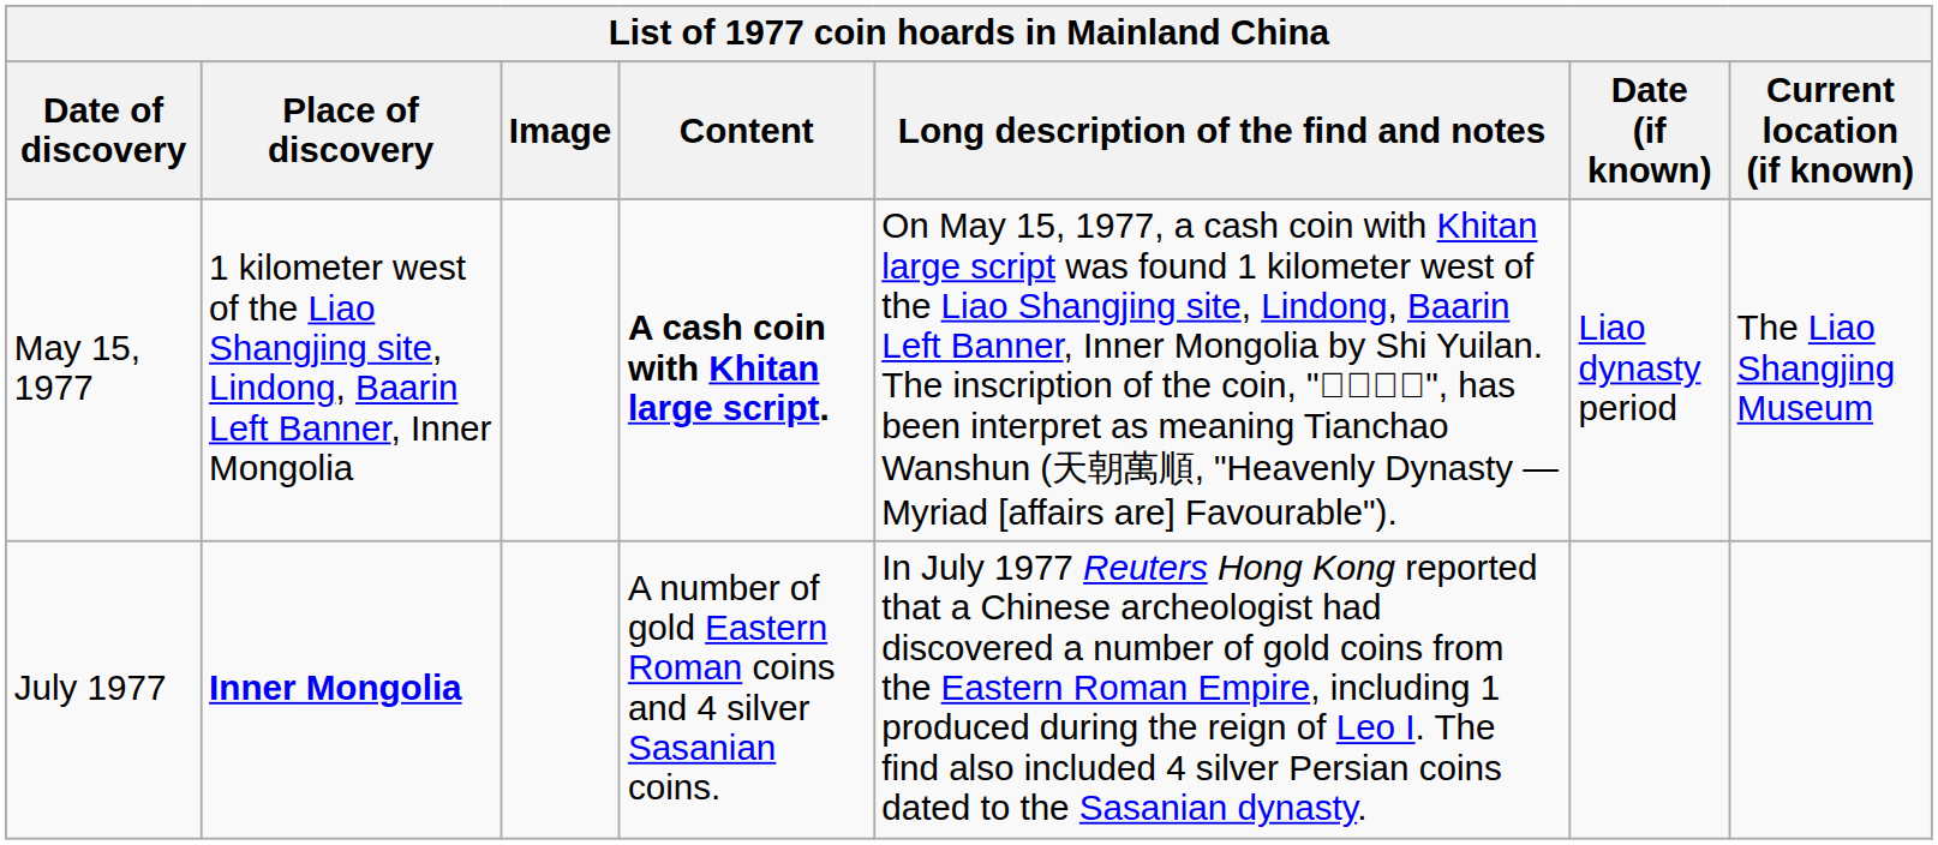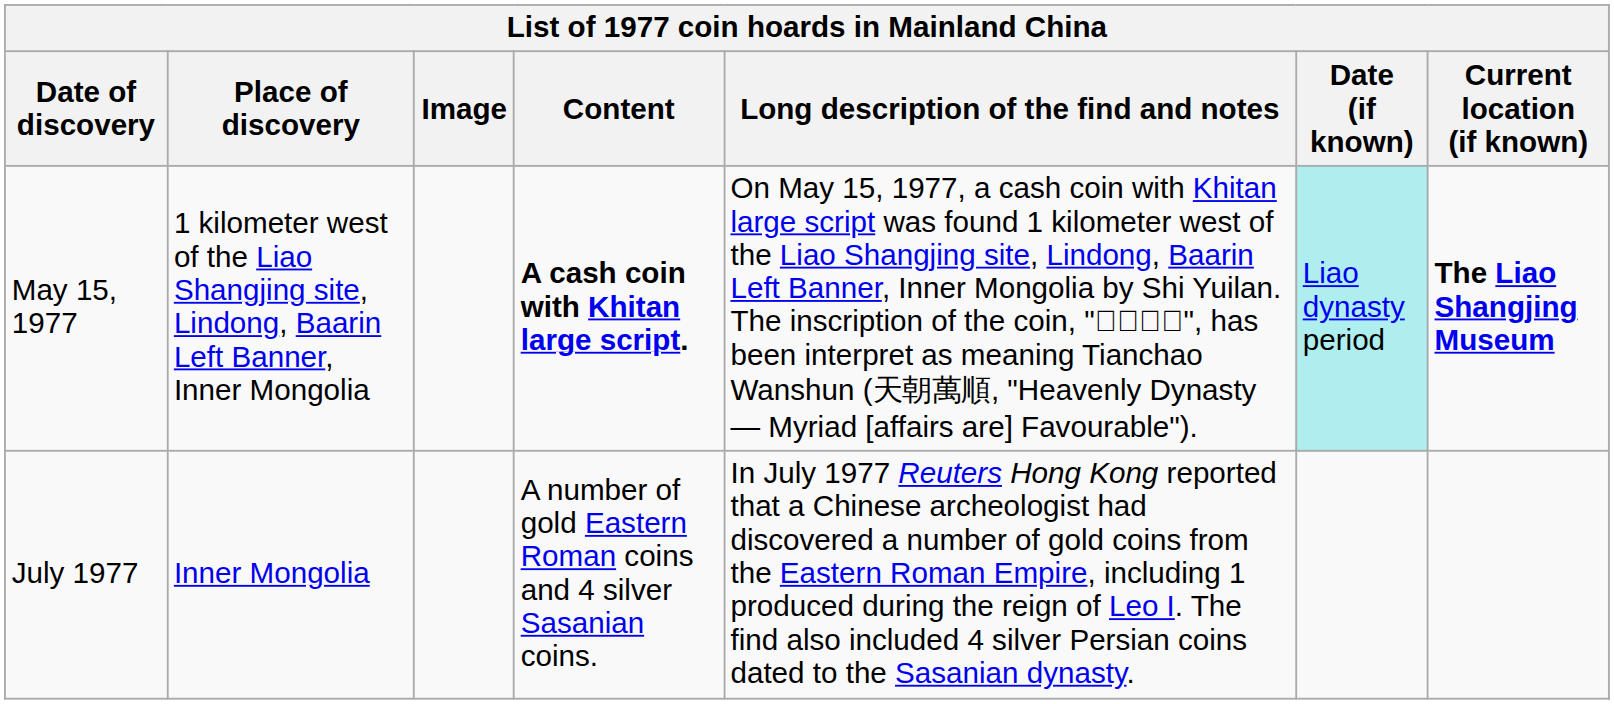May 15, 1977 | Date (if known): no background -> paleturquoise background
May 15, 1977 | Current location (if known): normal -> bold
July 1977 | Place of discovery: bold -> normal
